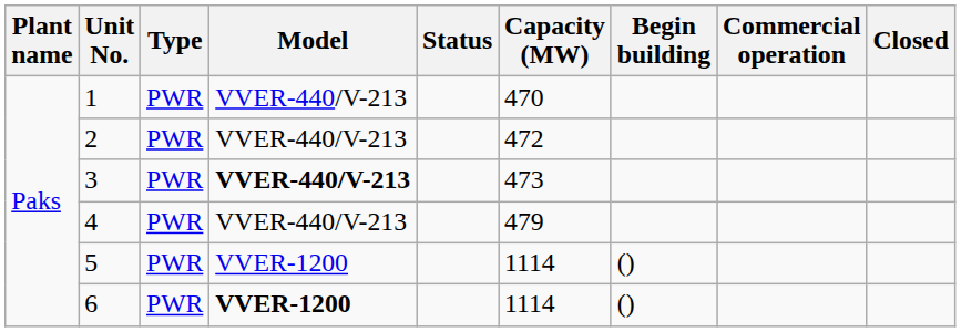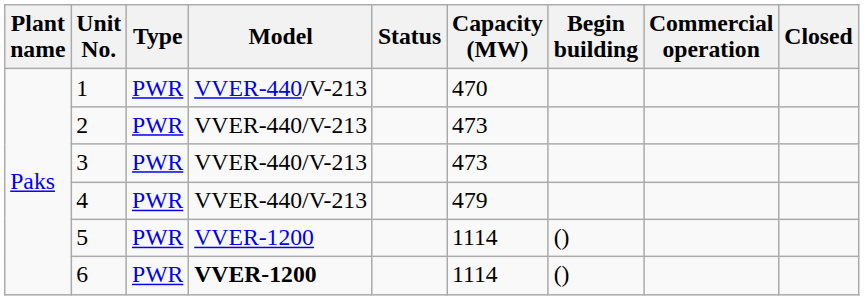2 | Capacity (MW): 472 -> 473
3 | Model: bold -> normal
